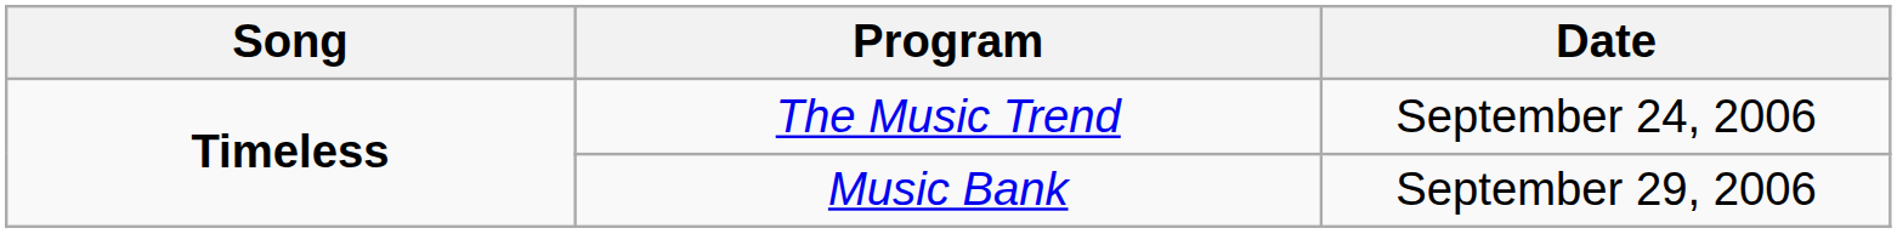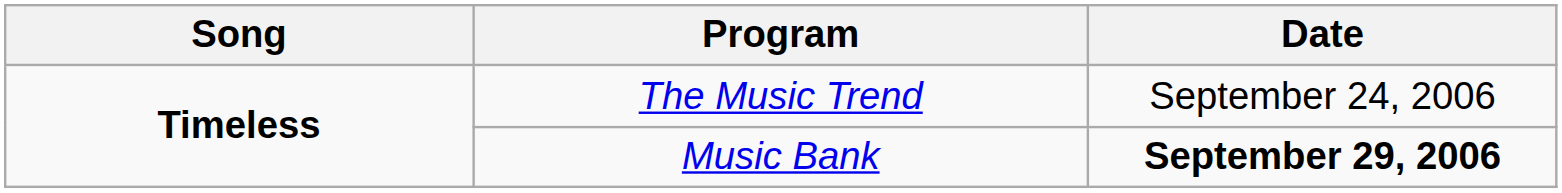Music Bank | Date: normal -> bold
